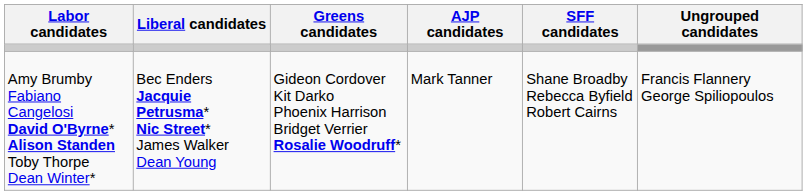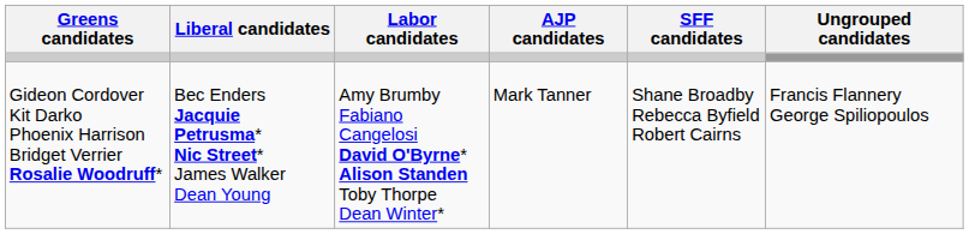columns swapped: Labor candidates <-> Greens candidates
